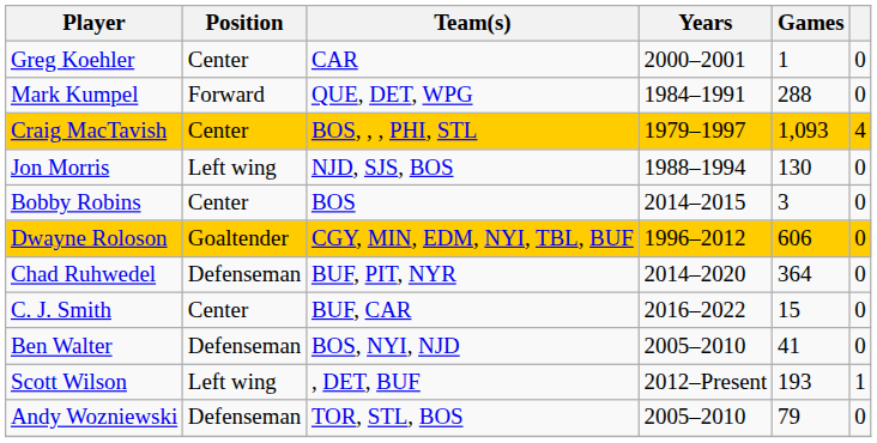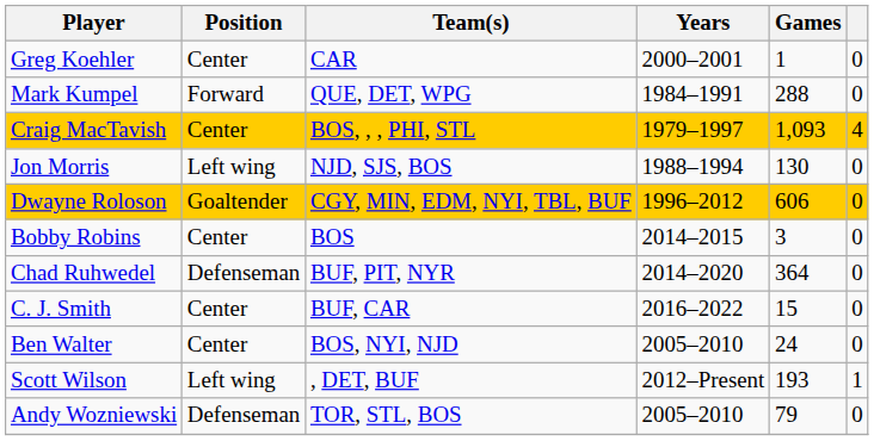rows swapped: Bobby Robins <-> Dwayne Roloson
Ben Walter | Position: Defenseman -> Center
Ben Walter | Games: 41 -> 24
